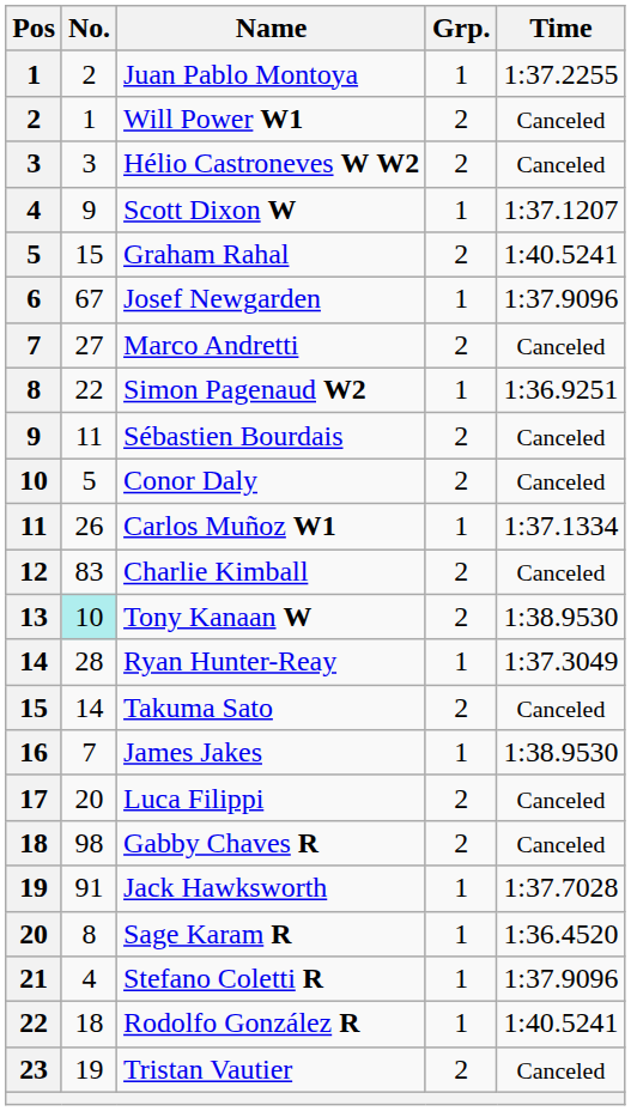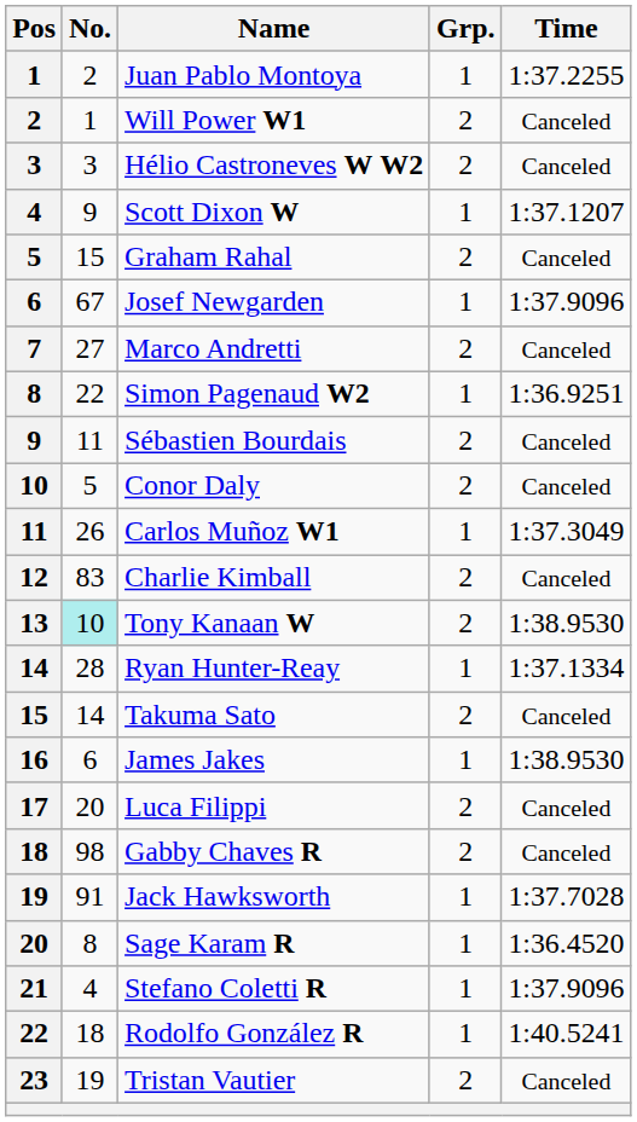Graham Rahal | Time: 1:40.5241 -> Canceled
Carlos Muñoz W1 | Time: 1:37.1334 -> 1:37.3049
Ryan Hunter-Reay | Time: 1:37.3049 -> 1:37.1334
James Jakes | No.: 7 -> 6
